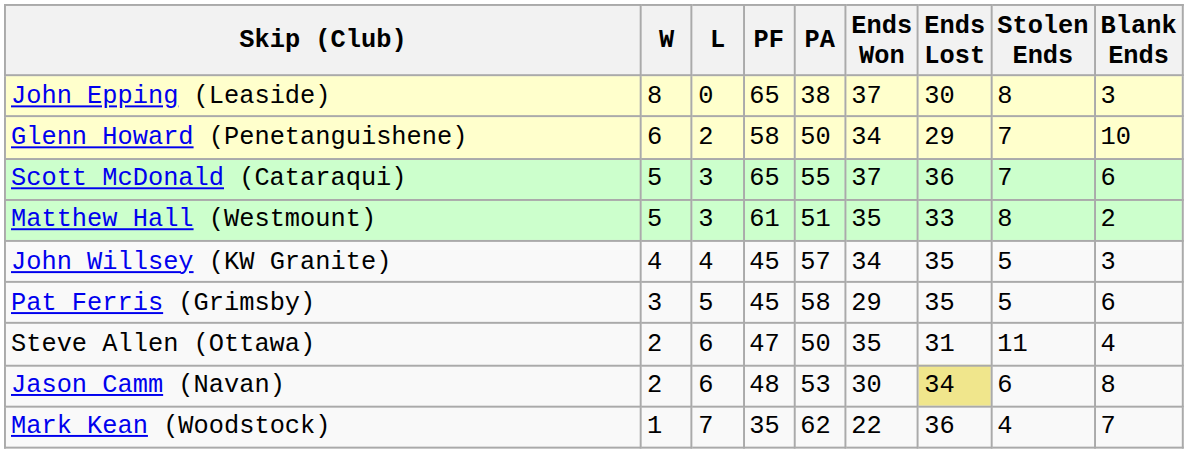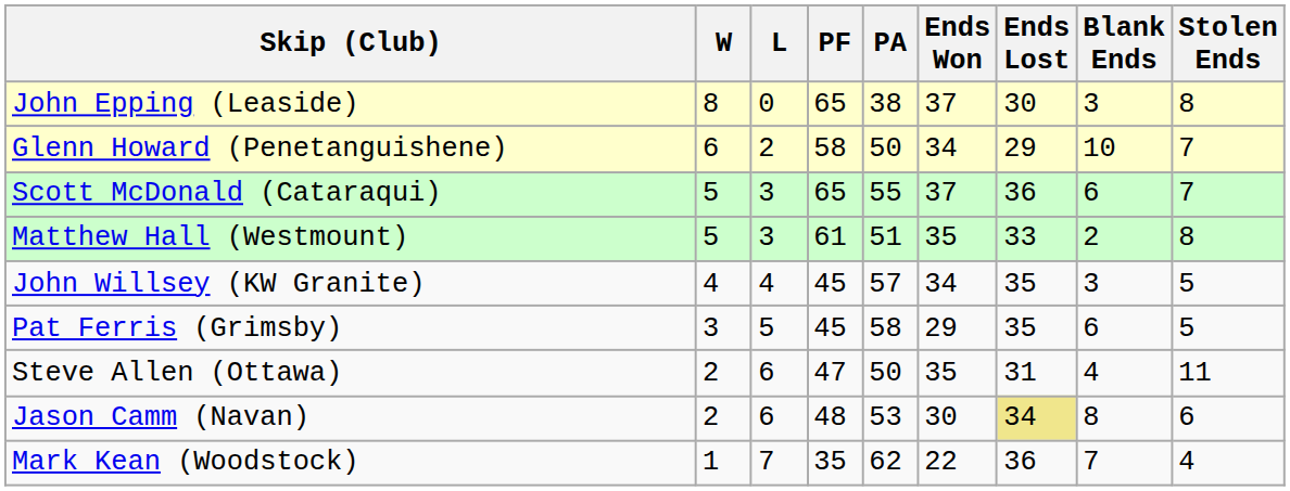columns swapped: Blank Ends <-> Stolen Ends
